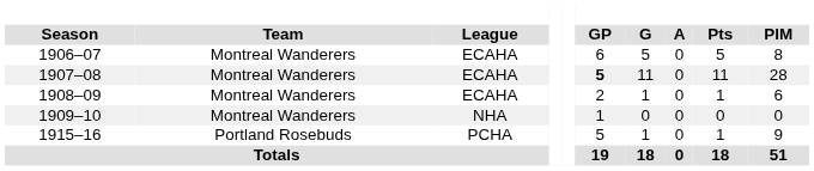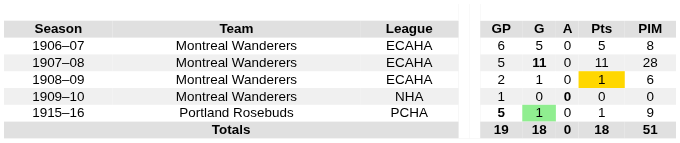1907–08 | GP: bold -> normal
1907–08 | G: normal -> bold
1908–09 | Pts: no background -> gold background
1909–10 | A: normal -> bold
1915–16 | GP: normal -> bold
1915–16 | G: no background -> lightgreen background
